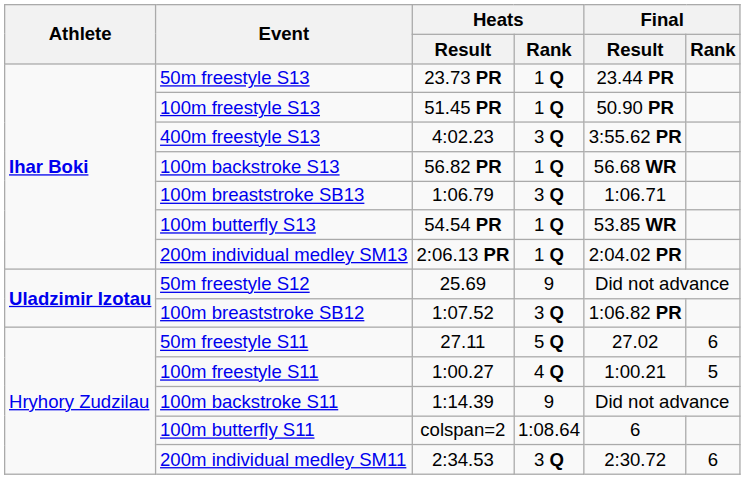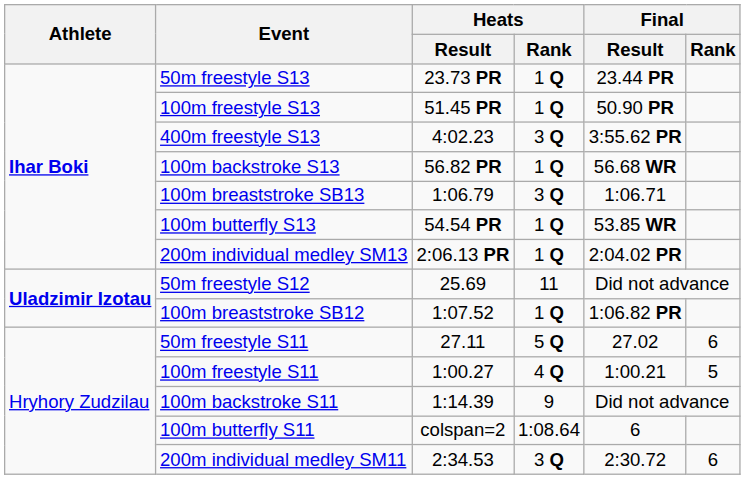50m freestyle S12 | Heats / Rank: 9 -> 11
100m breaststroke SB12 | Heats / Rank: 3 Q -> 1 Q
